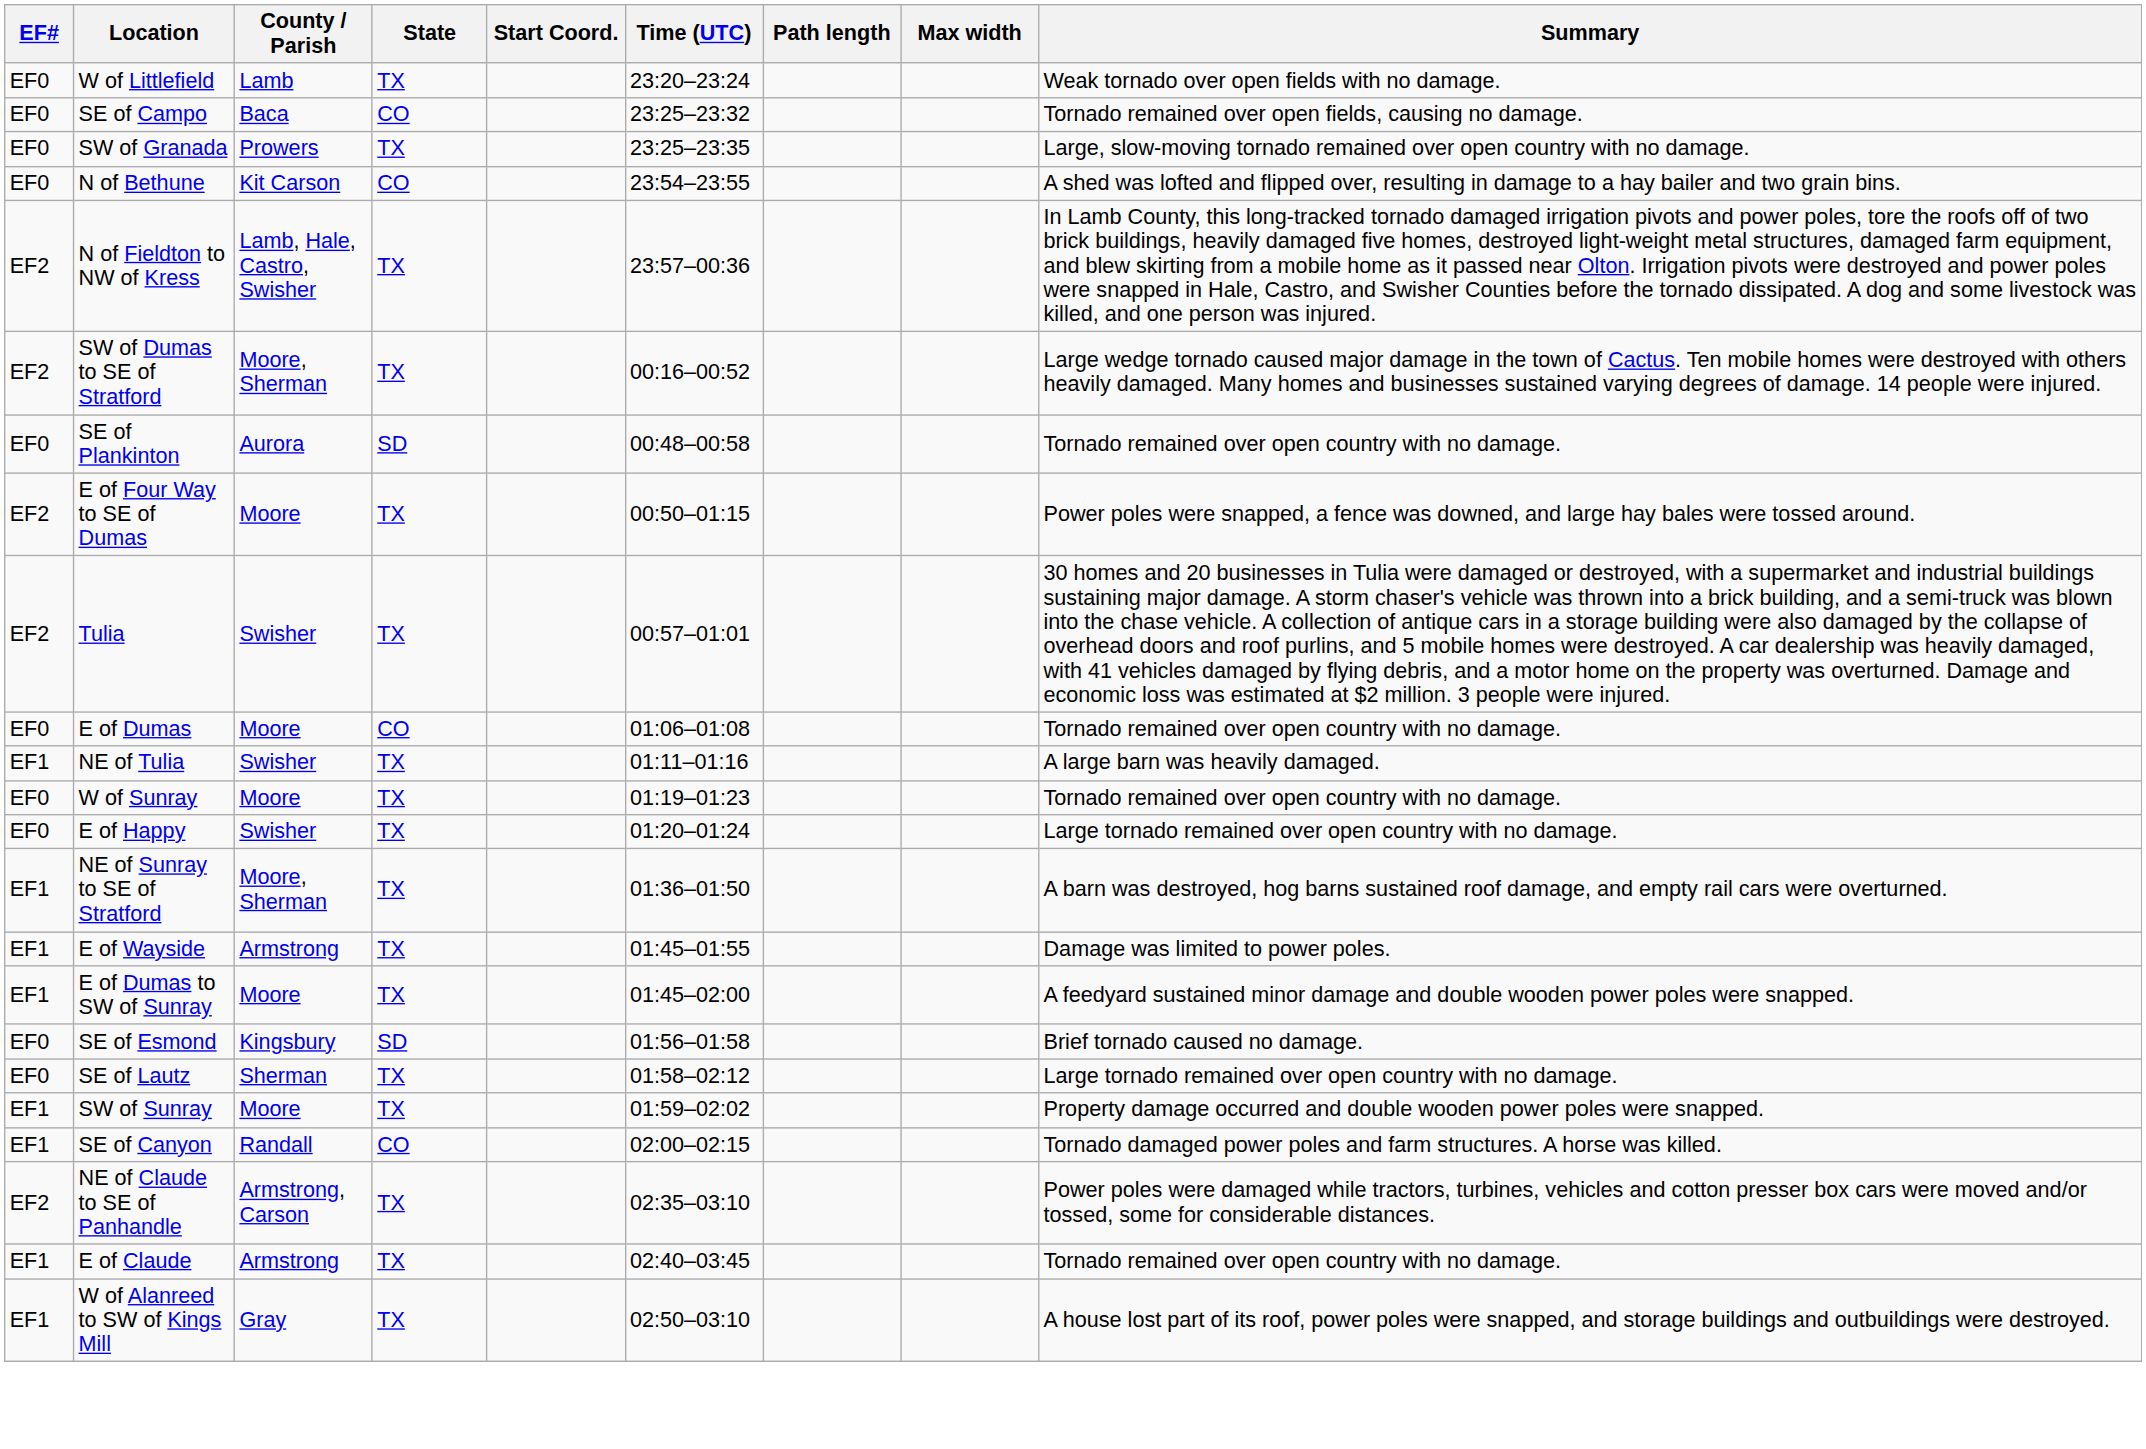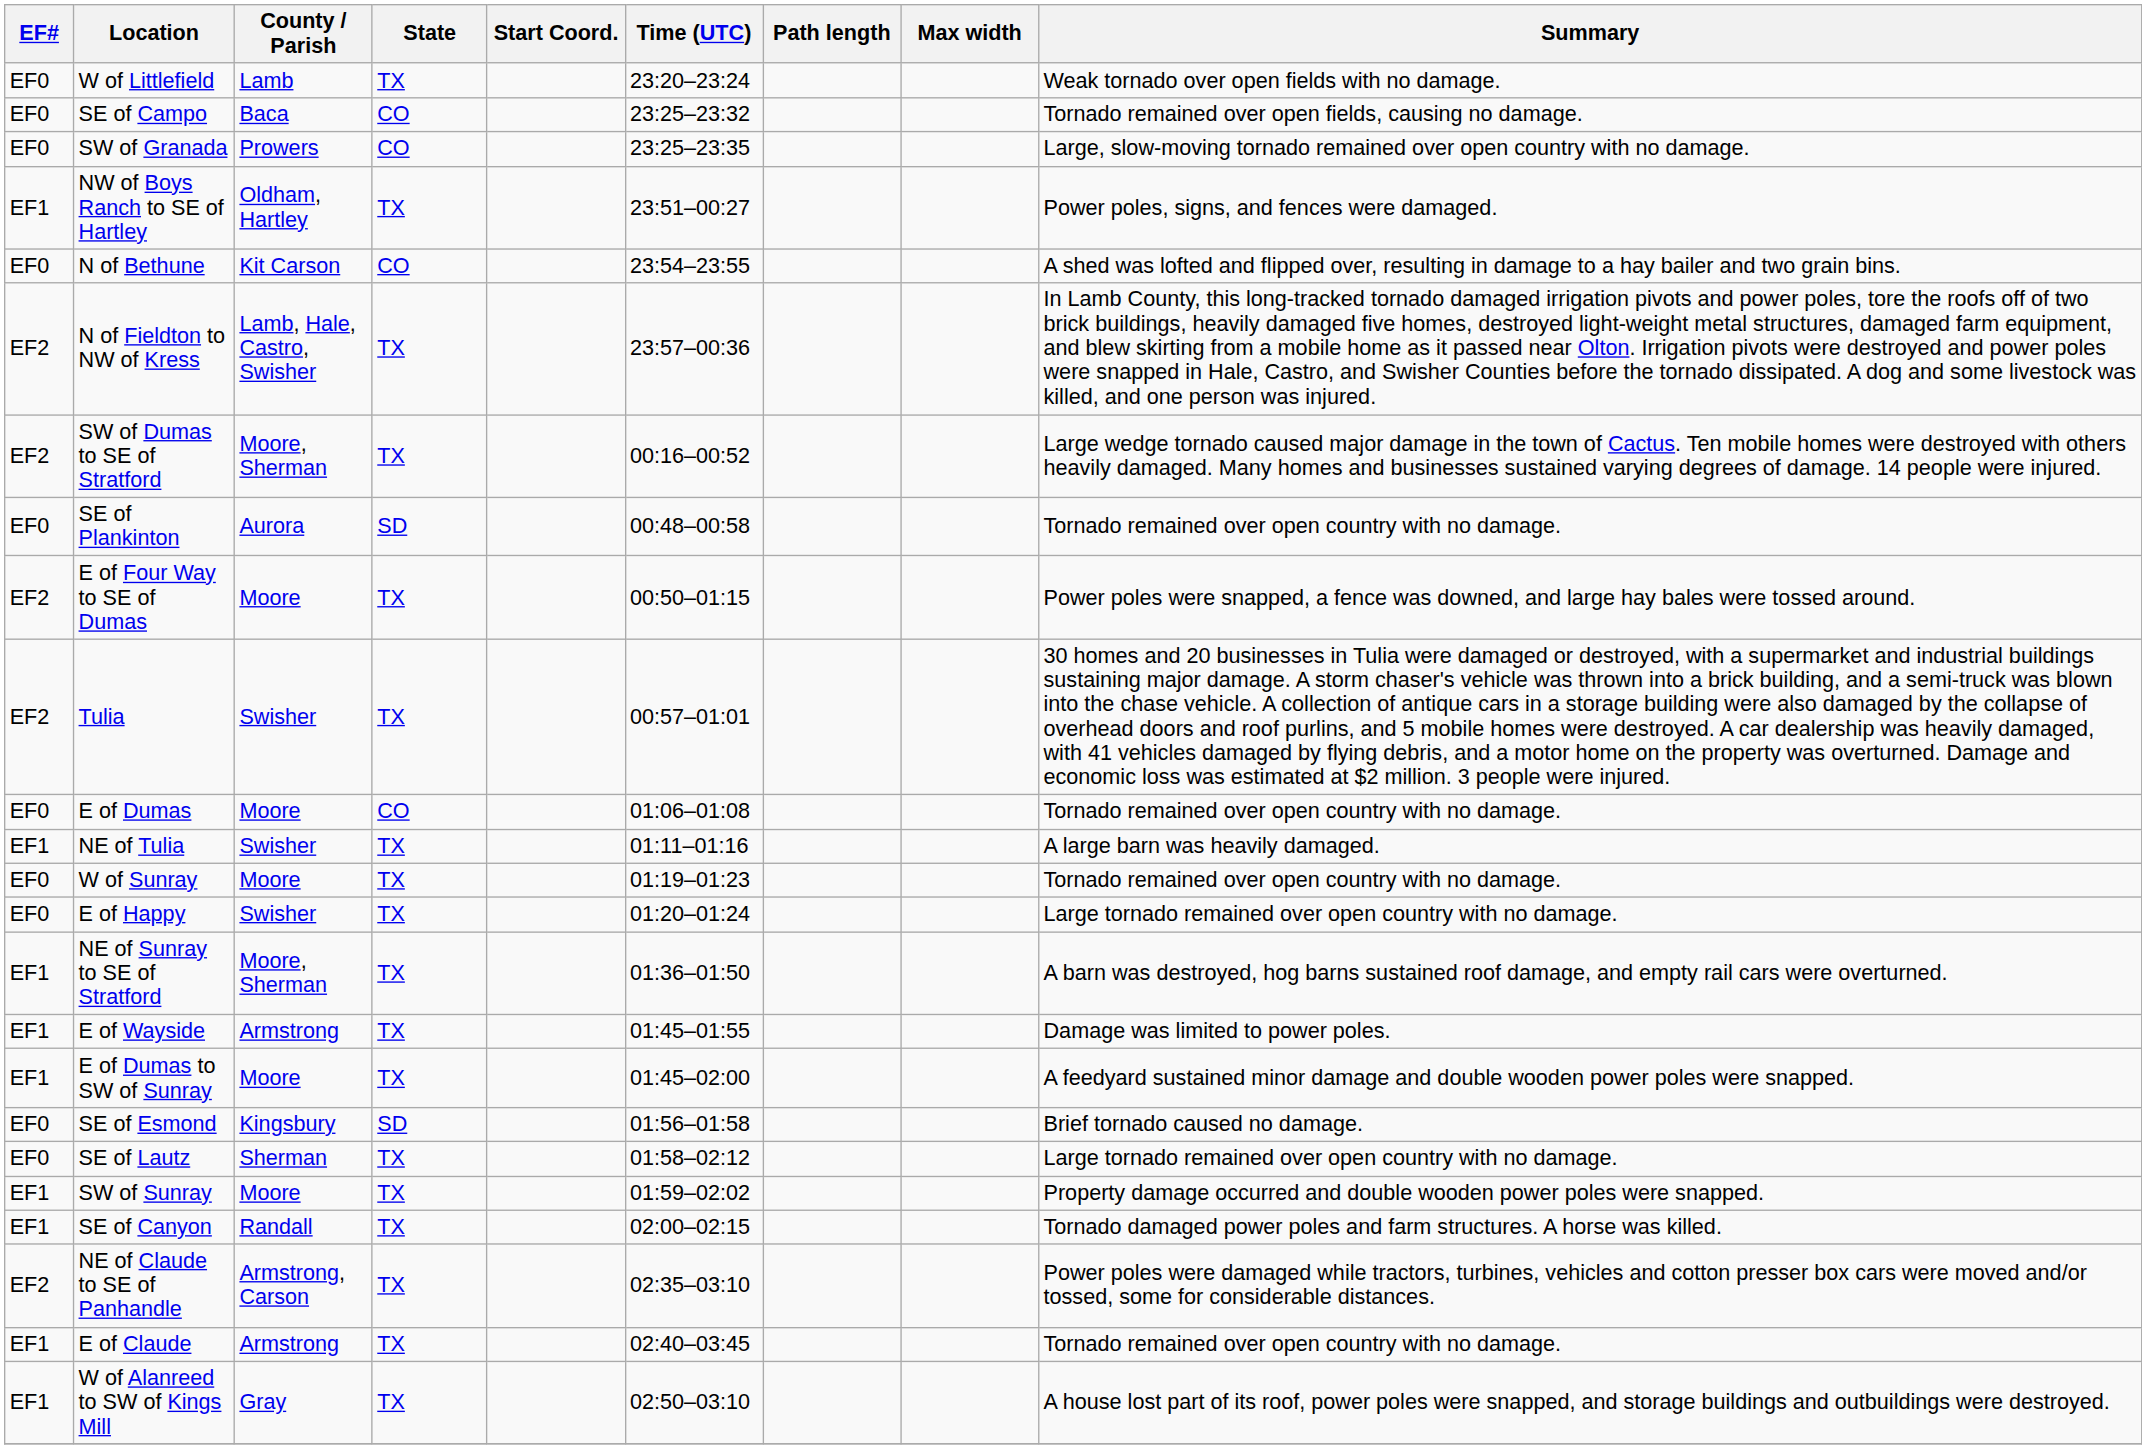SW of Granada | State: TX -> CO
+ row: EF1 | NW of Boys Ranch to SE of Hartley | Oldham, Hartley | TX | 23:51–00:27 | Power poles, signs, and fences were damaged.
SE of Canyon | State: CO -> TX
